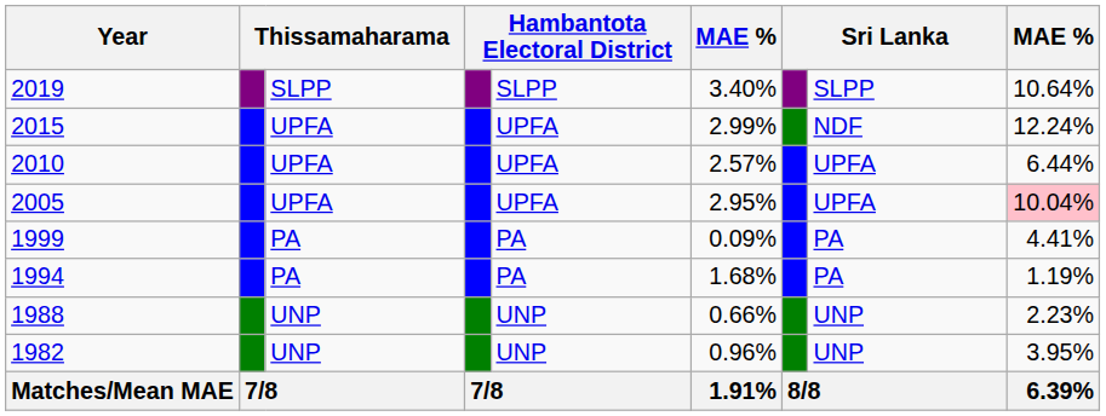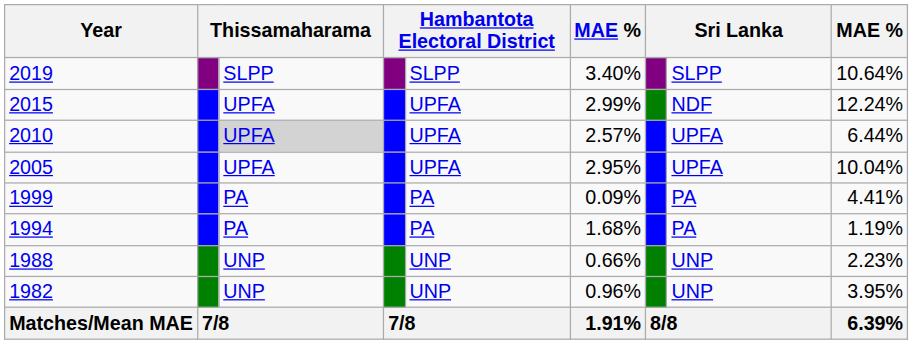2010 | column 3: no background -> lightgrey background
2005 | column 9: pink background -> no background
